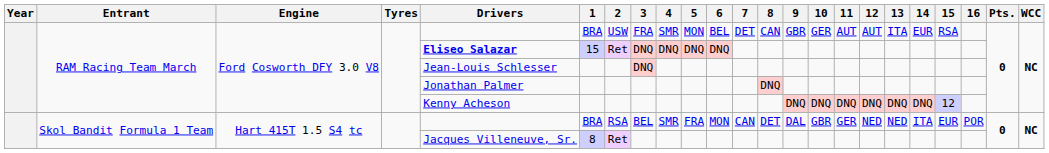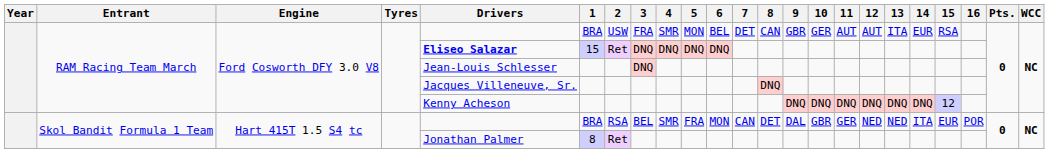row 5 | Drivers: Jonathan Palmer -> Jacques Villeneuve, Sr.
row 8 | Drivers: Jacques Villeneuve, Sr. -> Jonathan Palmer
